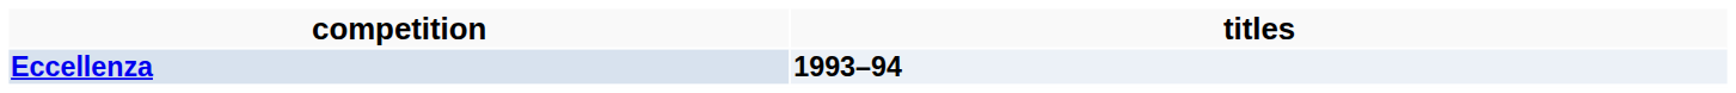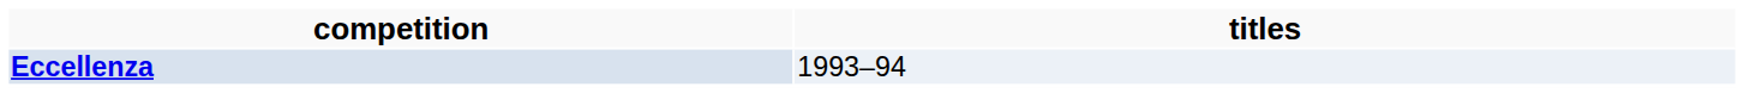Eccellenza | titles: bold -> normal
